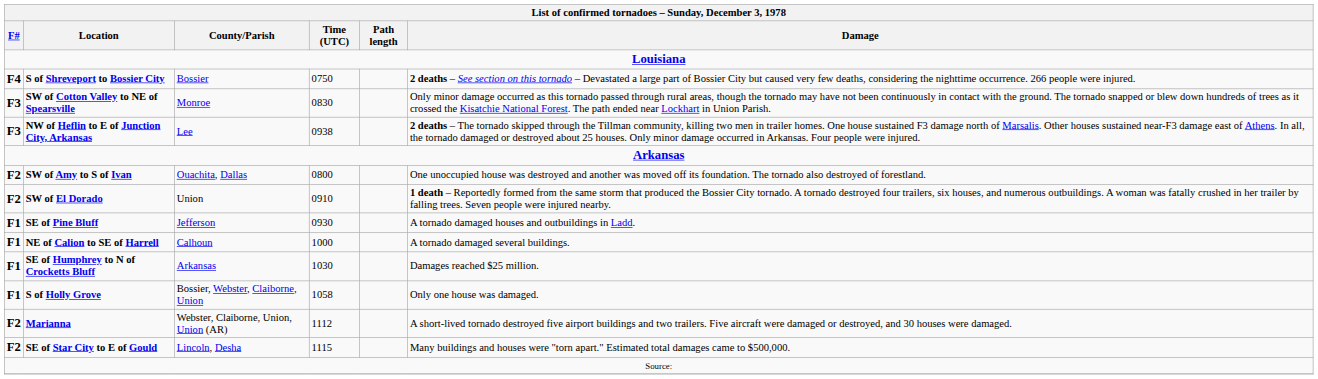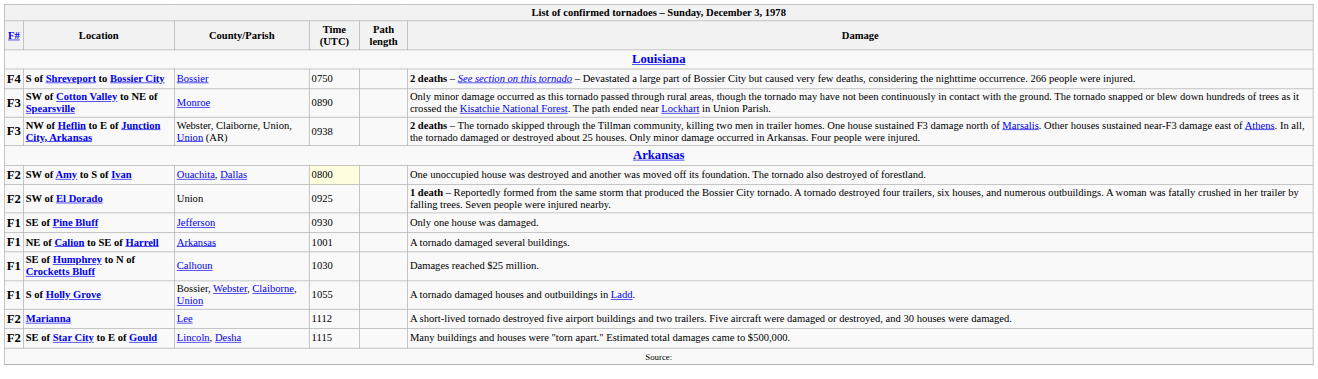SW of Cotton Valley to NE of Spearsville | column 4: 0830 -> 0890
NW of Heflin to E of Junction City, Arkansas | column 3: Lee -> Webster, Claiborne, Union, Union (AR)
SW of Amy to S of Ivan | column 4: no background -> lightyellow background
SW of El Dorado | column 4: 0910 -> 0925
SE of Pine Bluff | column 6: A tornado damaged houses and outbuildings in Ladd. -> Only one house was damaged.
NE of Calion to SE of Harrell | column 3: Calhoun -> Arkansas
NE of Calion to SE of Harrell | column 4: 1000 -> 1001
SE of Humphrey to N of Crocketts Bluff | column 3: Arkansas -> Calhoun
S of Holly Grove | column 4: 1058 -> 1055
S of Holly Grove | column 6: Only one house was damaged. -> A tornado damaged houses and outbuildings in Ladd.
Marianna | column 3: Webster, Claiborne, Union, Union (AR) -> Lee
